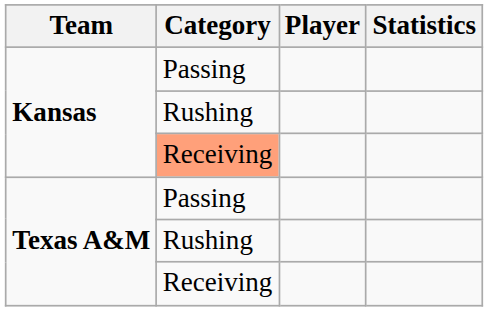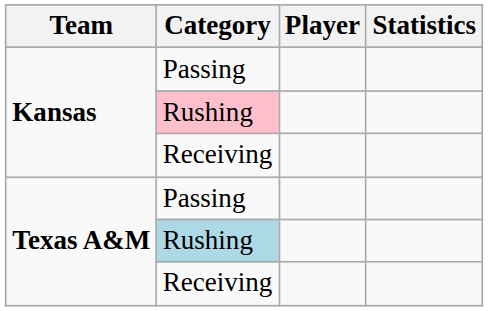Kansas / Rushing | Category: no background -> pink background
Kansas / Receiving | Category: lightsalmon background -> no background
Texas A&M / Rushing | Category: no background -> lightblue background
